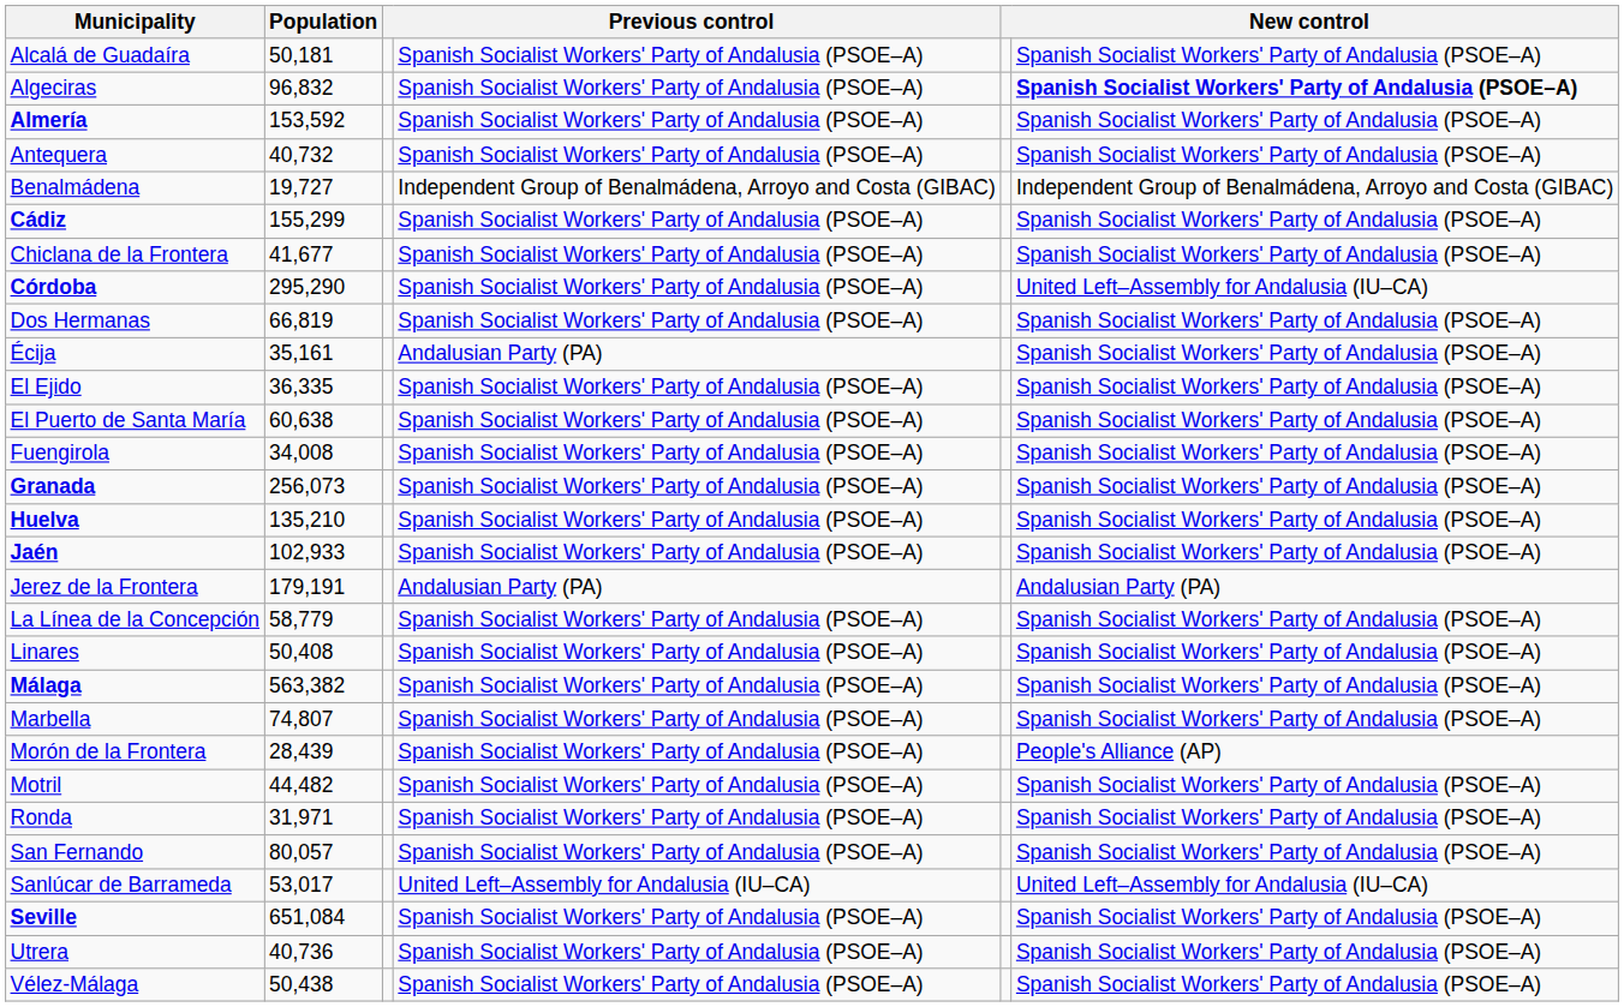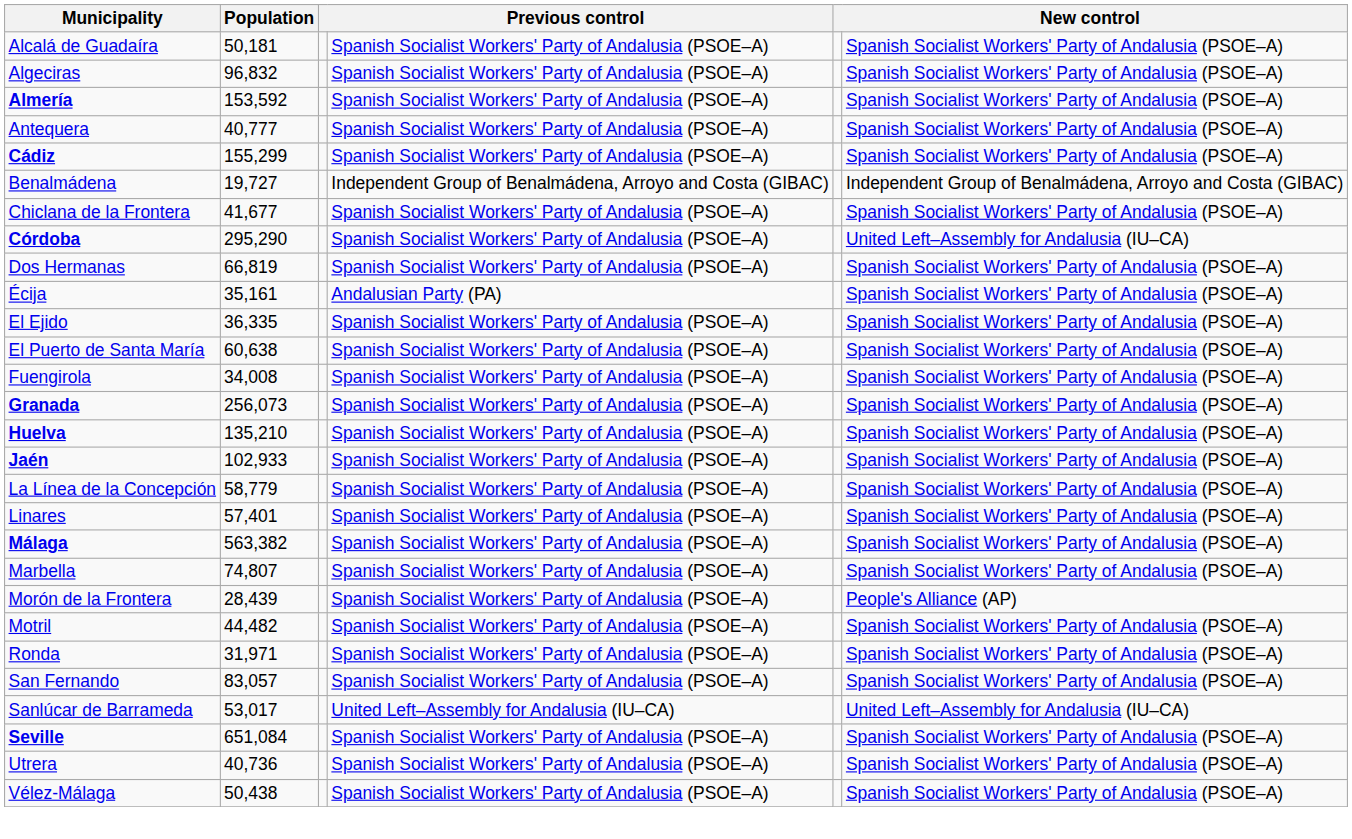Algeciras | column 6: bold -> normal
Antequera | Population: 40,732 -> 40,777
rows swapped: Benalmádena <-> Cádiz
- row: Jerez de la Frontera | 179,191 | Andalusian Party (PA) | Andalusian Party (PA)
Linares | Population: 50,408 -> 57,401
San Fernando | Population: 80,057 -> 83,057
